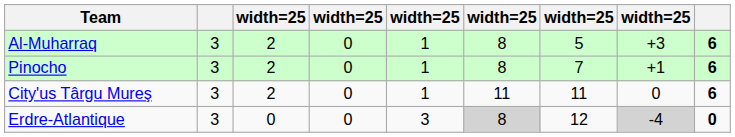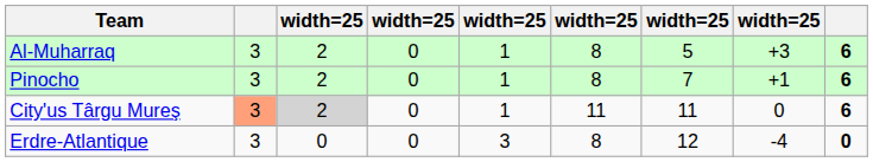City'us Târgu Mureş | column 2: no background -> lightsalmon background
City'us Târgu Mureş | column 3: no background -> lightgrey background
Erdre-Atlantique | column 6: lightgrey background -> no background
Erdre-Atlantique | column 8: lightgrey background -> no background
